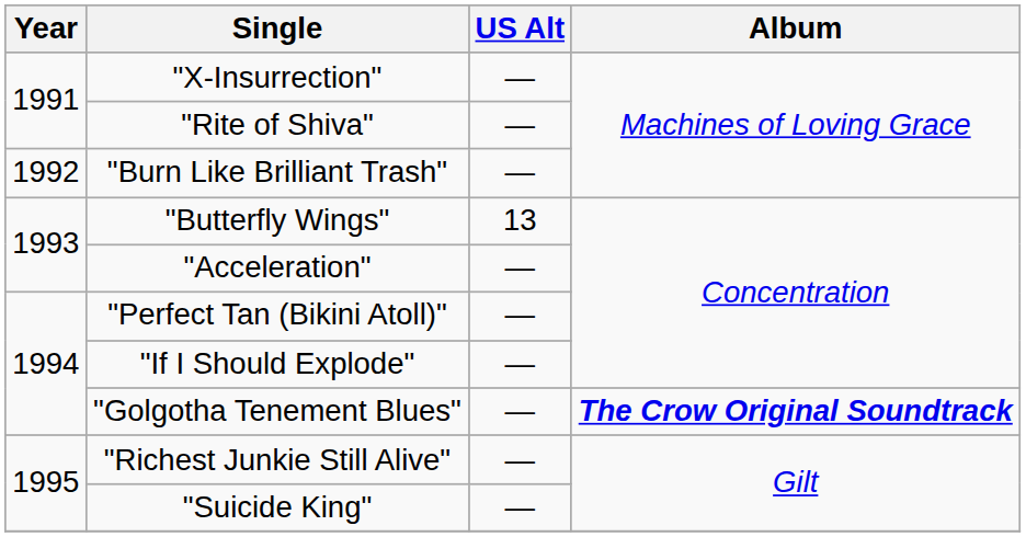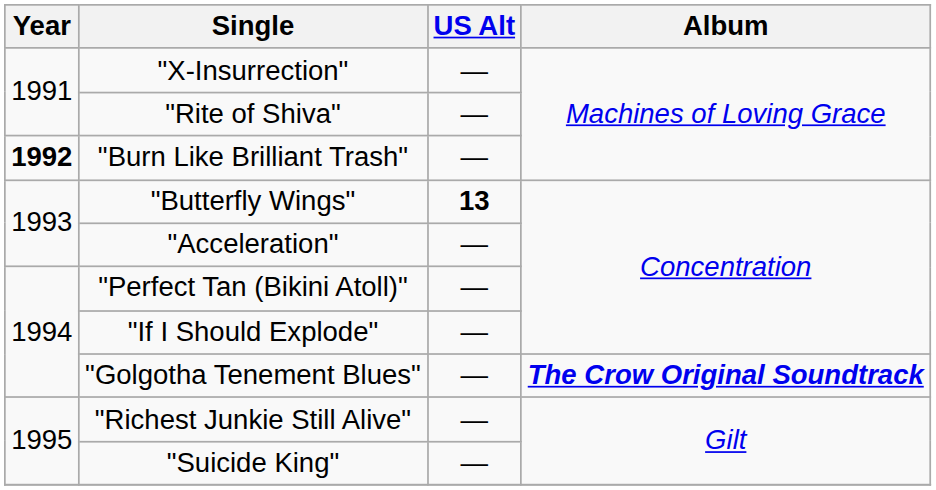"Burn Like Brilliant Trash" | Year: normal -> bold
"Butterfly Wings" | US Alt: normal -> bold
